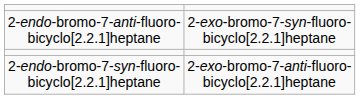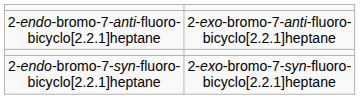row 2 | column 2: 2-exo-bromo-7-syn-fluoro- bicyclo[2.2.1]heptane -> 2-exo-bromo-7-anti-fluoro- bicyclo[2.2.1]heptane
row 4 | column 2: 2-exo-bromo-7-anti-fluoro- bicyclo[2.2.1]heptane -> 2-exo-bromo-7-syn-fluoro- bicyclo[2.2.1]heptane
